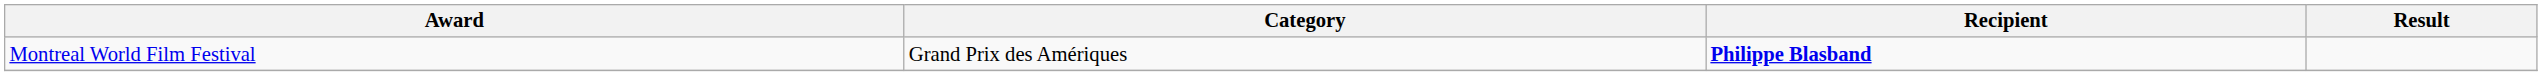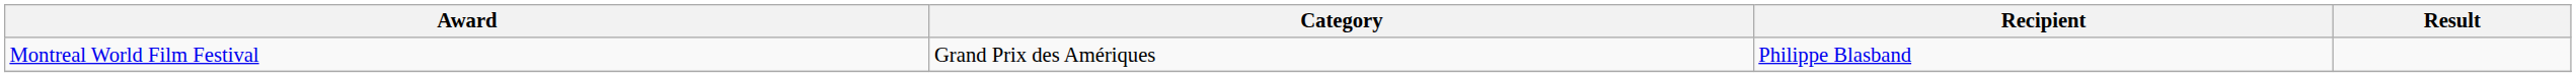Montreal World Film Festival | Recipient: bold -> normal
